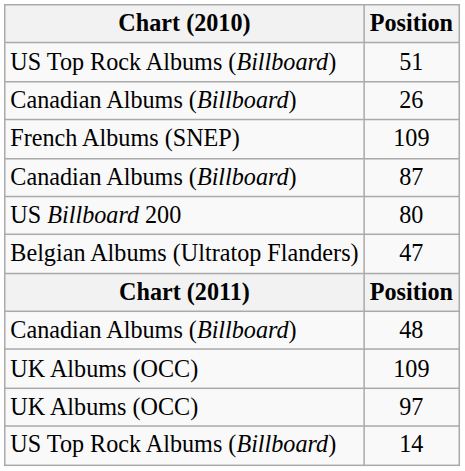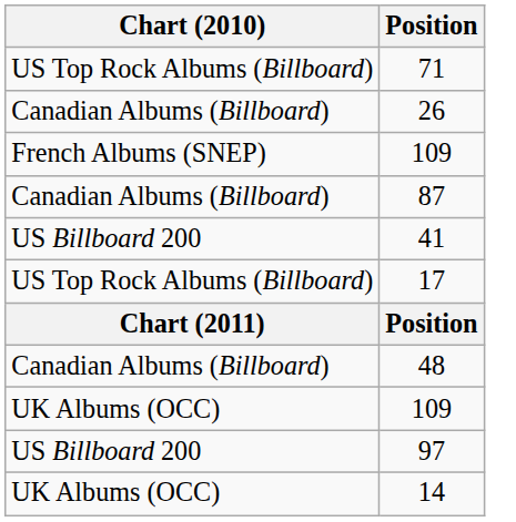row 2 | Position: 51 -> 71
row 6 | Position: 80 -> 41
row 7 | Chart (2010): Belgian Albums (Ultratop Flanders) -> US Top Rock Albums (Billboard)
row 7 | Position: 47 -> 17
row 11 | Chart (2010): UK Albums (OCC) -> US Billboard 200
row 12 | Chart (2010): US Top Rock Albums (Billboard) -> UK Albums (OCC)
